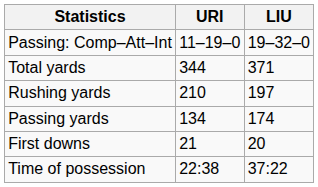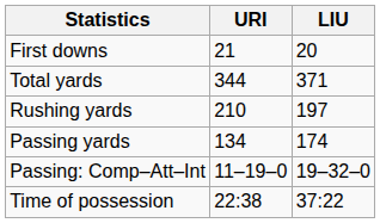rows swapped: First downs <-> Passing: Comp–Att–Int
